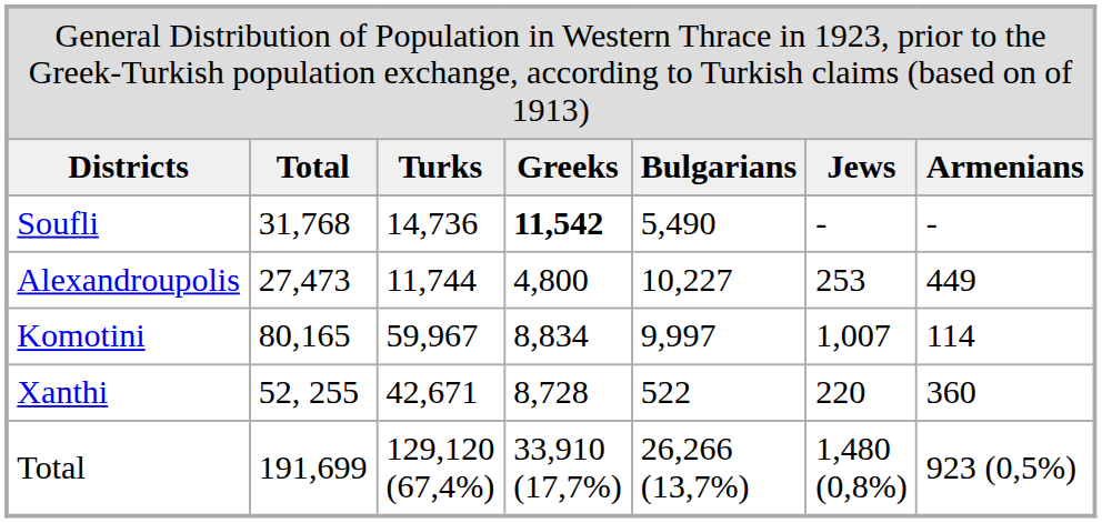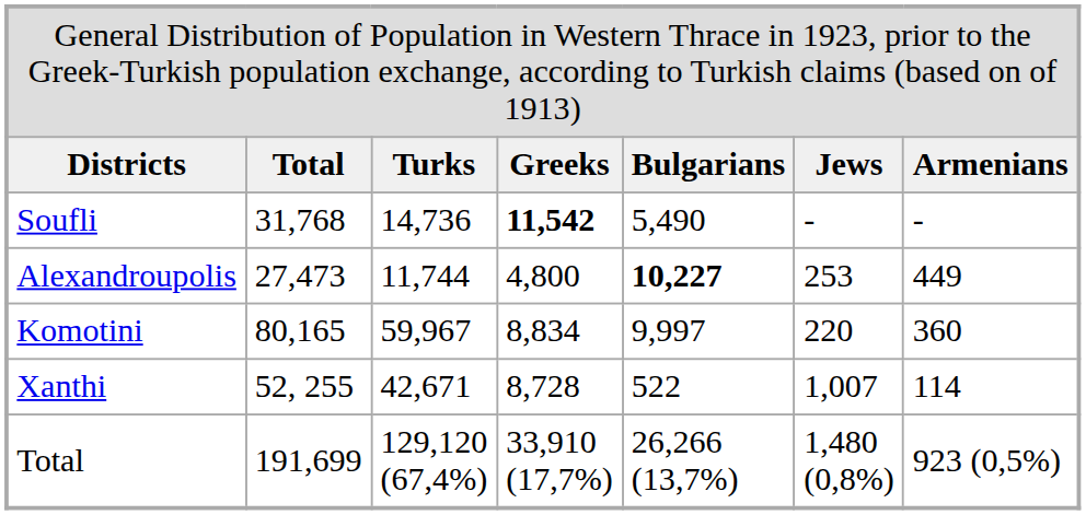Alexandroupolis | column 5: normal -> bold
Komotini | column 6: 1,007 -> 220
Komotini | column 7: 114 -> 360
Xanthi | column 6: 220 -> 1,007
Xanthi | column 7: 360 -> 114
